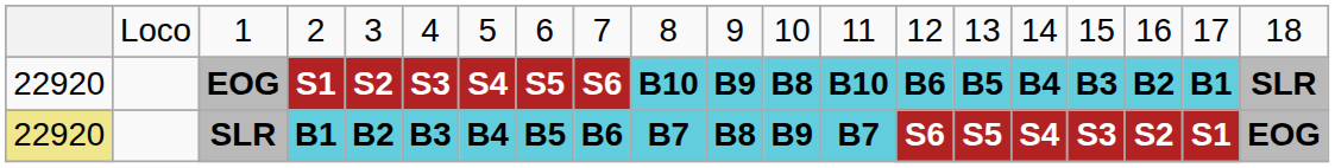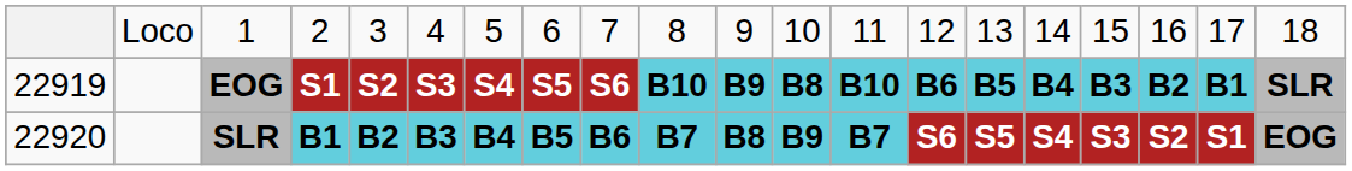row 2 | column 1: 22920 -> 22919
row 3 | column 1: khaki background -> no background
